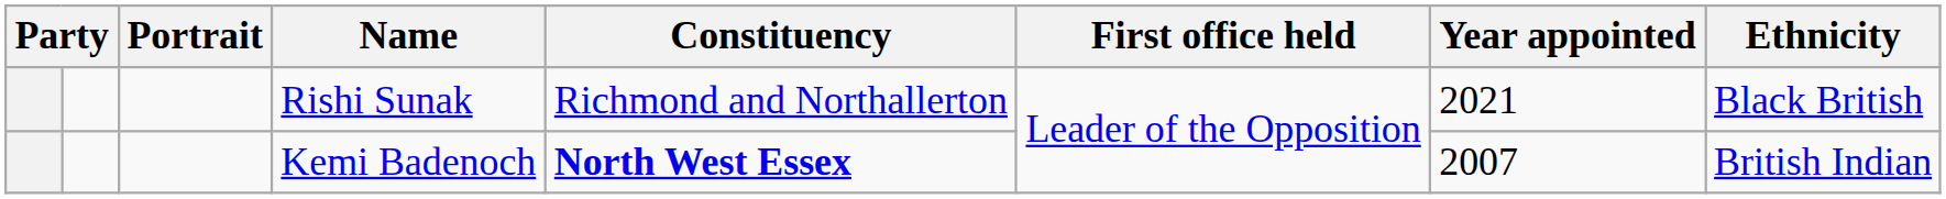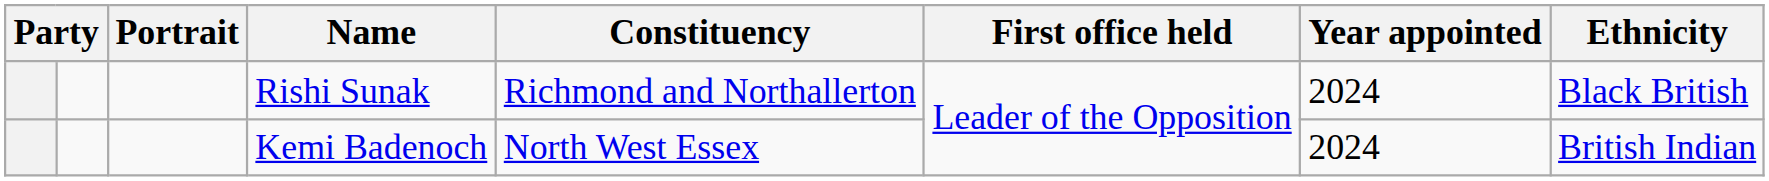Rishi Sunak | Year appointed: 2021 -> 2024
Kemi Badenoch | Constituency: bold -> normal
Kemi Badenoch | Year appointed: 2007 -> 2024
